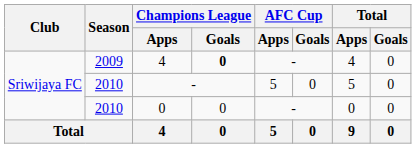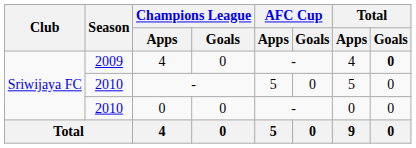2009 / 4 | Champions League / Goals: bold -> normal
2009 / 4 | Total / Goals: normal -> bold
